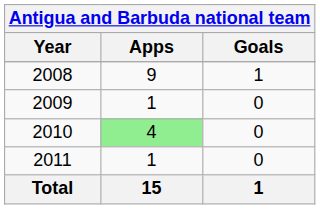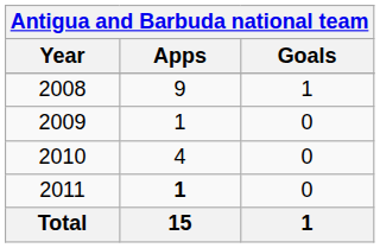2010 | Apps: lightgreen background -> no background
2011 | Apps: normal -> bold
